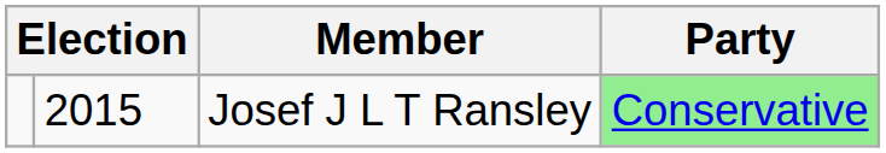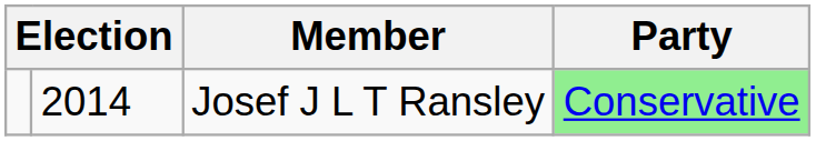Josef J L T Ransley | column 2: 2015 -> 2014
